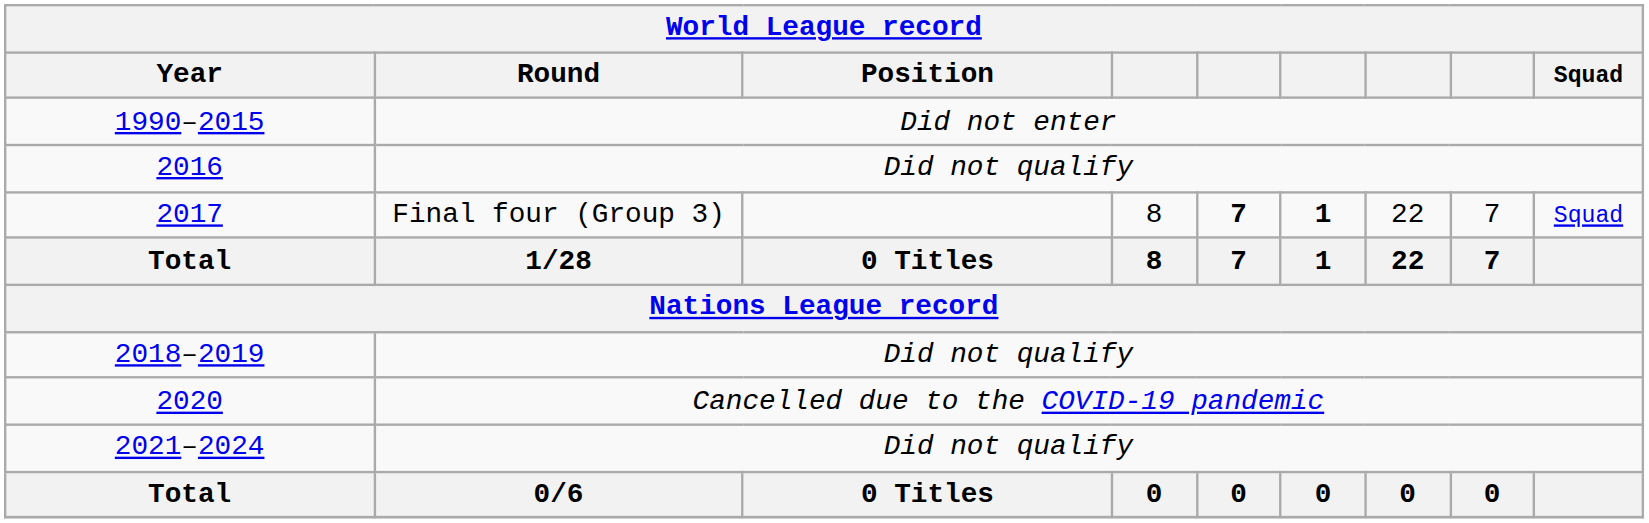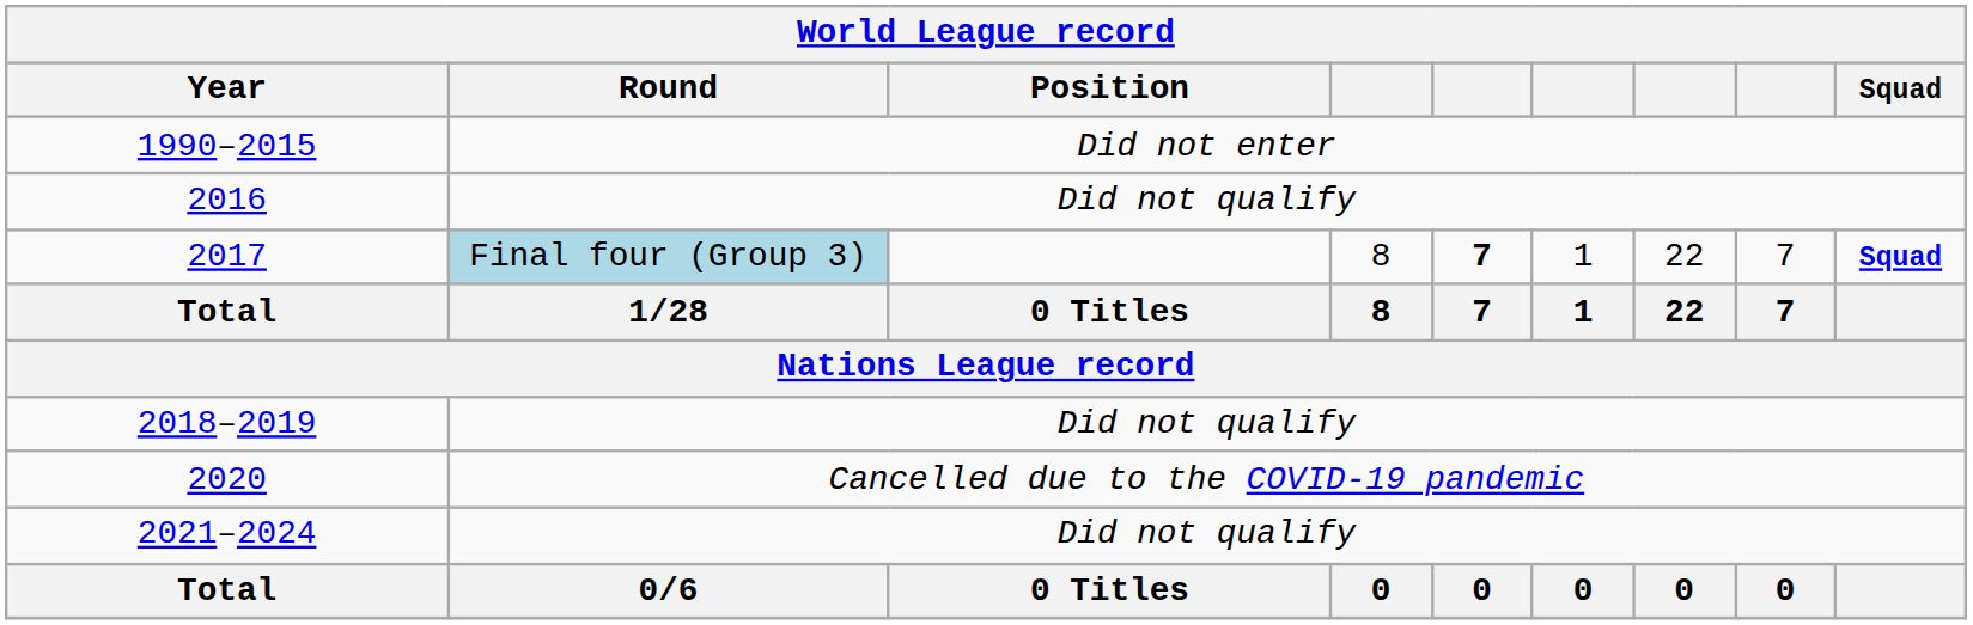2017 | Round: no background -> lightblue background
2017 | column 6: bold -> normal
2017 | Squad: normal -> bold
